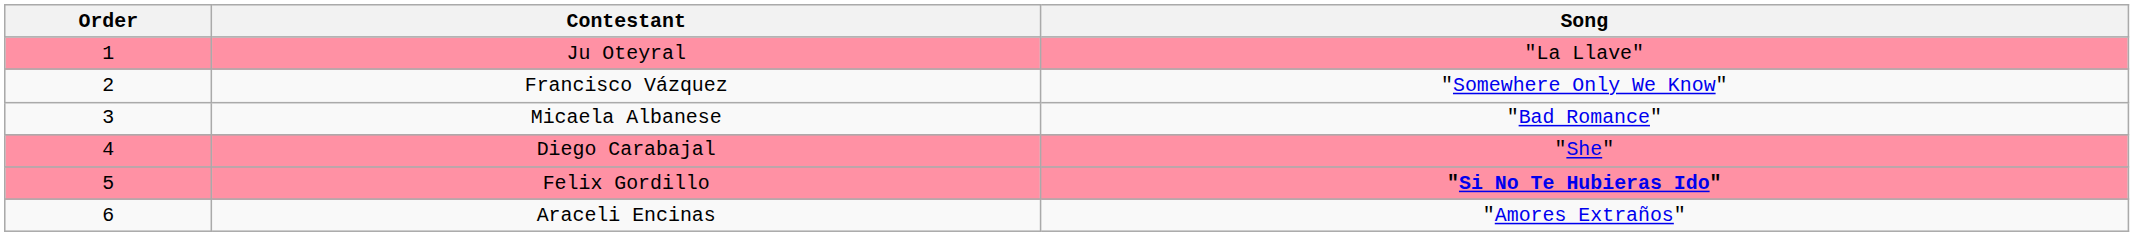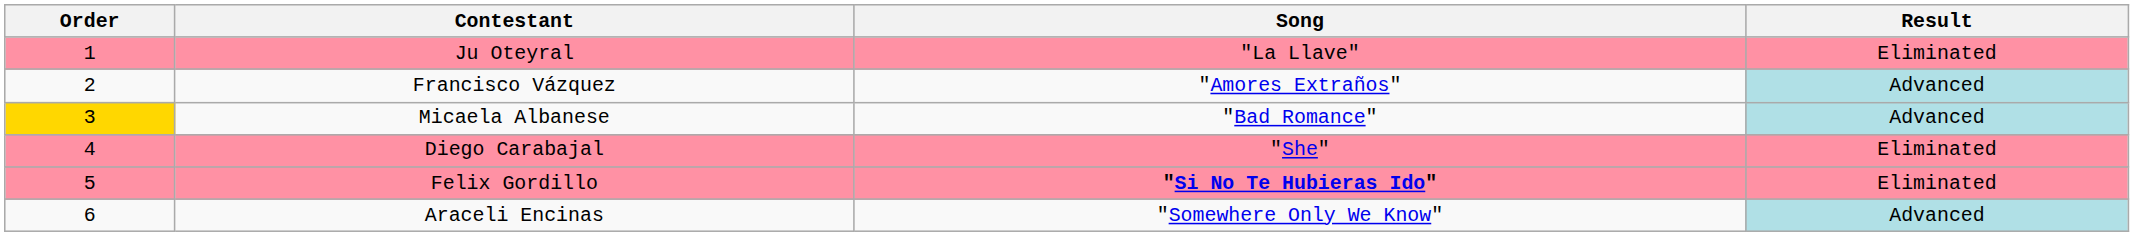+ column: Result | Eliminated | Advanced | Advanced | Eliminated | Eliminated | Advanced
Francisco Vázquez | Song: "Somewhere Only We Know" -> "Amores Extraños"
Micaela Albanese | Order: no background -> gold background
Araceli Encinas | Song: "Amores Extraños" -> "Somewhere Only We Know"
